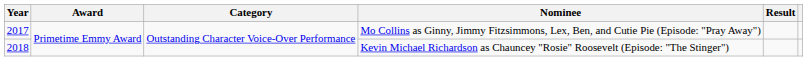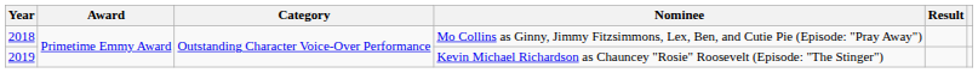row 2 | Year: 2017 -> 2018
row 3 | Year: 2018 -> 2019
